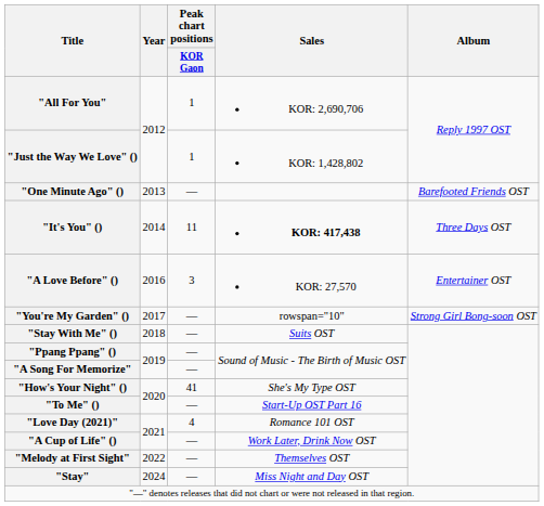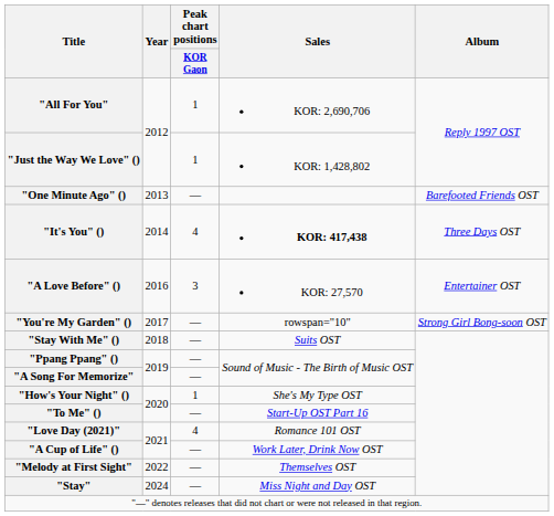"It's You" () | Peak chart positions / KOR Gaon: 11 -> 4
"How's Your Night" () | Peak chart positions / KOR Gaon: 41 -> 1
